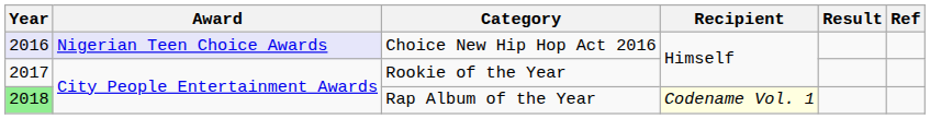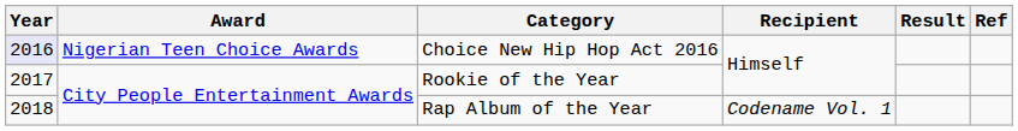Choice New Hip Hop Act 2016 | Award: lavender background -> no background
Rap Album of the Year | Year: lightgreen background -> no background
Rap Album of the Year | Recipient: lightyellow background -> no background
